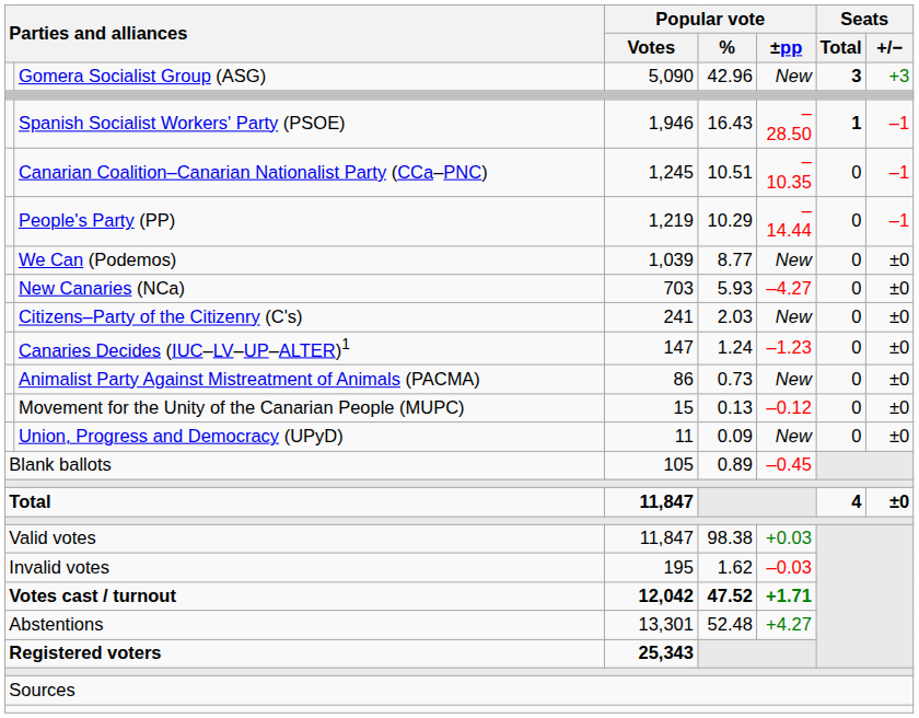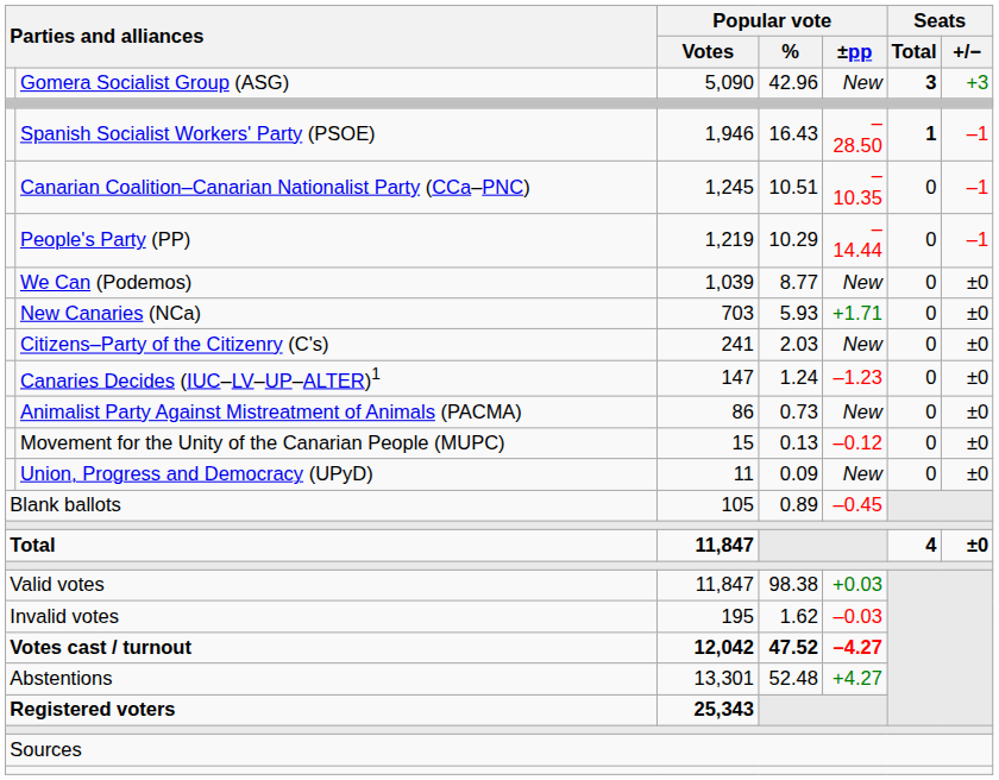New Canaries (NCa) | Popular vote / ±pp: –4.27 -> +1.71
Votes cast / turnout | Popular vote / ±pp: +1.71 -> –4.27
